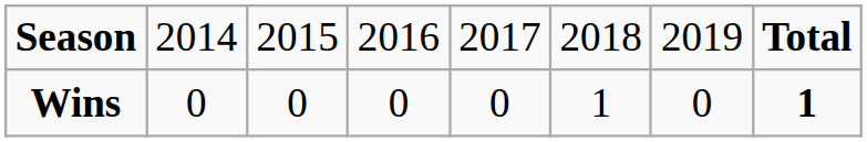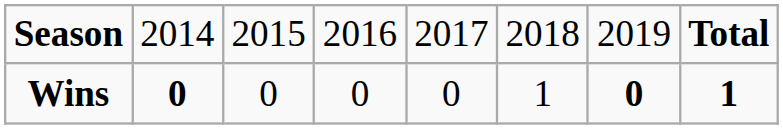Wins | column 2: normal -> bold
Wins | column 7: normal -> bold
